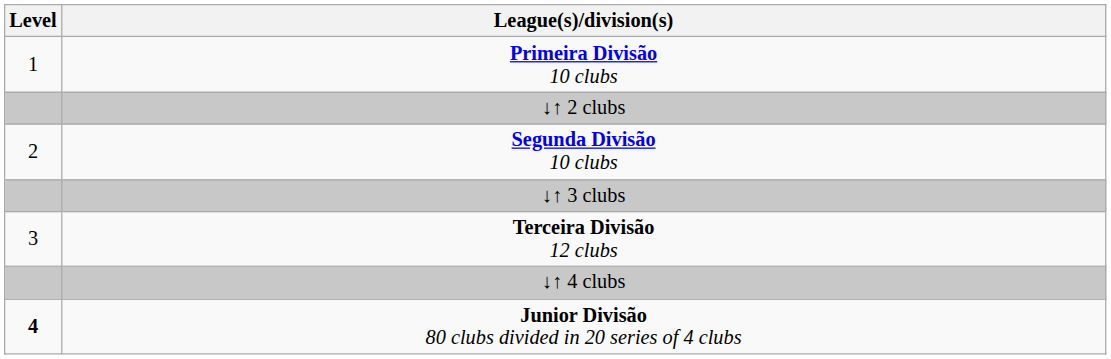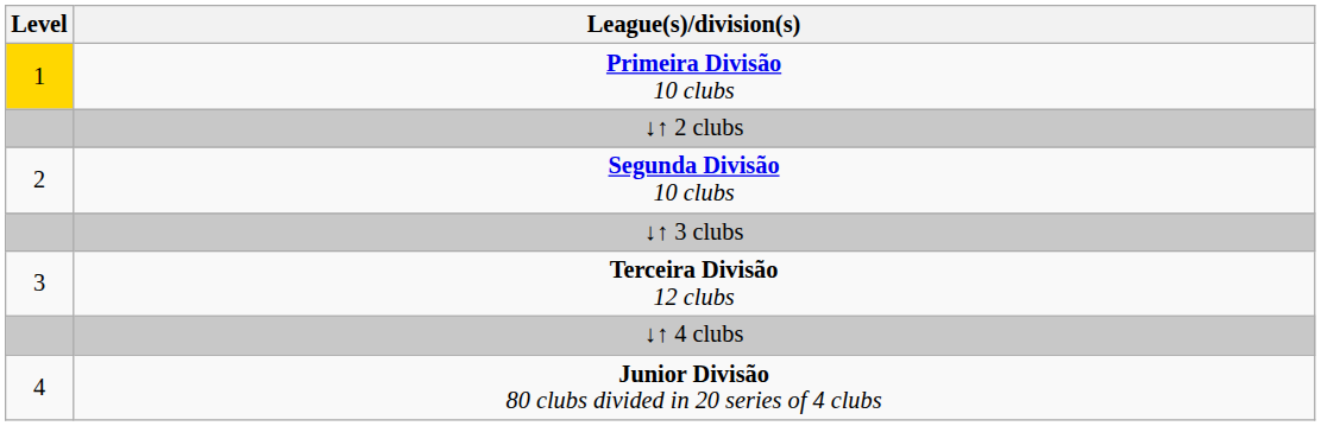Primeira Divisão 10 clubs | Level: no background -> gold background
Junior Divisão 80 clubs divided in 20 series of 4 clubs | Level: bold -> normal
